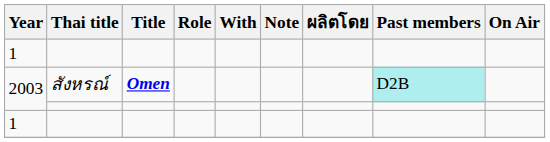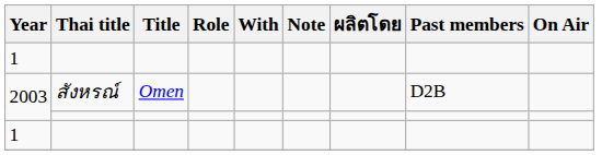2003 / สังหรณ์ | Title: bold -> normal
2003 / สังหรณ์ | Past members: paleturquoise background -> no background
